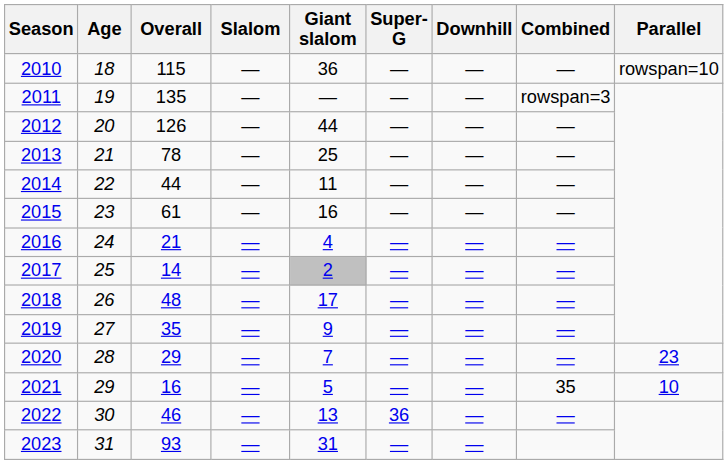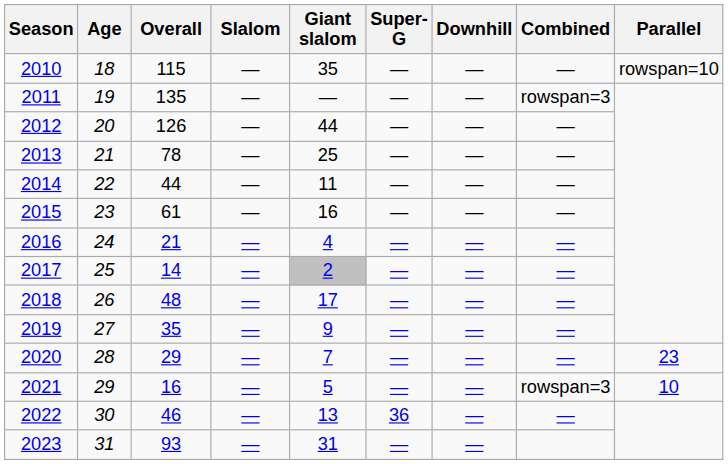2010 | Giant slalom: 36 -> 35
2021 | Combined: 35 -> rowspan=3
